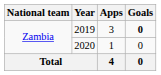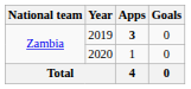2019 | Apps: normal -> bold
2019 | Goals: bold -> normal
